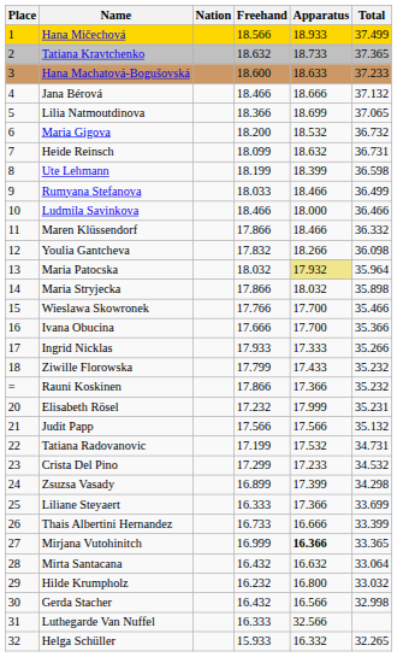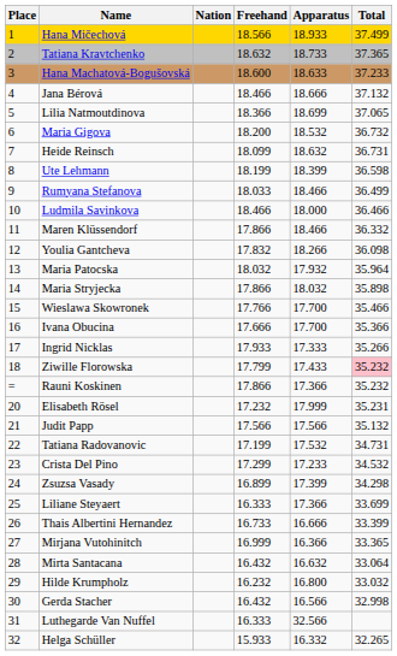Maria Patocska | Apparatus: khaki background -> no background
Ziwille Florowska | Total: no background -> pink background
Mirjana Vutohinitch | Apparatus: bold -> normal
